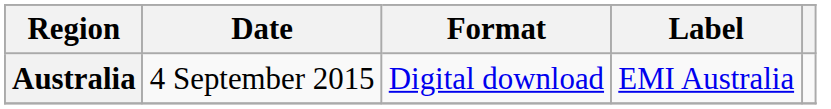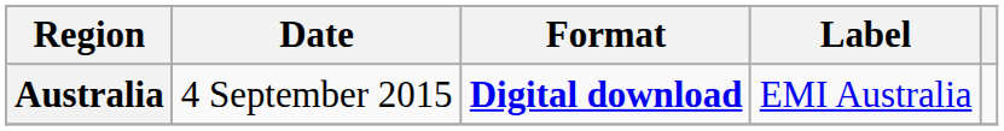Australia | Format: normal -> bold
